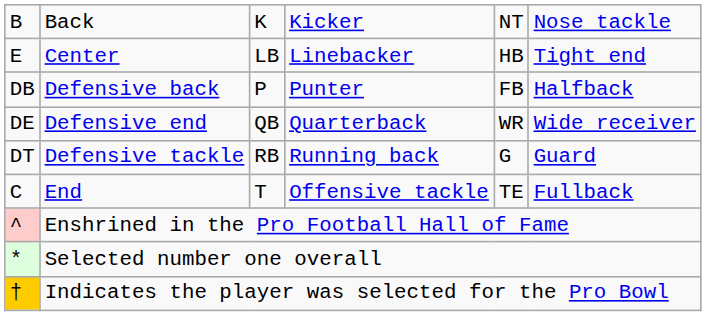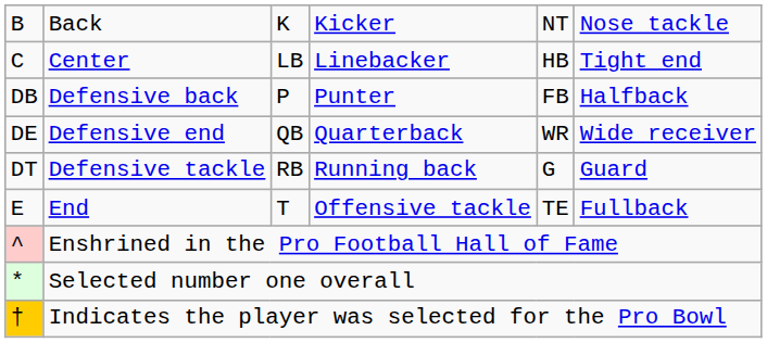Center | column 1: E -> C
End | column 1: C -> E
